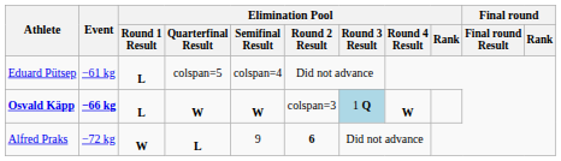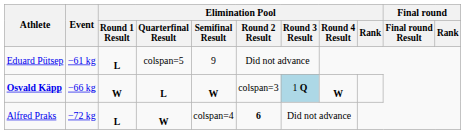Eduard Pütsep | Elimination Pool / Semifinal Result: colspan=4 -> 9
Osvald Käpp | Event: bold -> normal
Osvald Käpp | Elimination Pool / Round 1 Result: L -> W
Osvald Käpp | Elimination Pool / Quarterfinal Result: W -> L
Alfred Praks | Elimination Pool / Round 1 Result: W -> L
Alfred Praks | Elimination Pool / Quarterfinal Result: L -> W
Alfred Praks | Elimination Pool / Semifinal Result: 9 -> colspan=4
